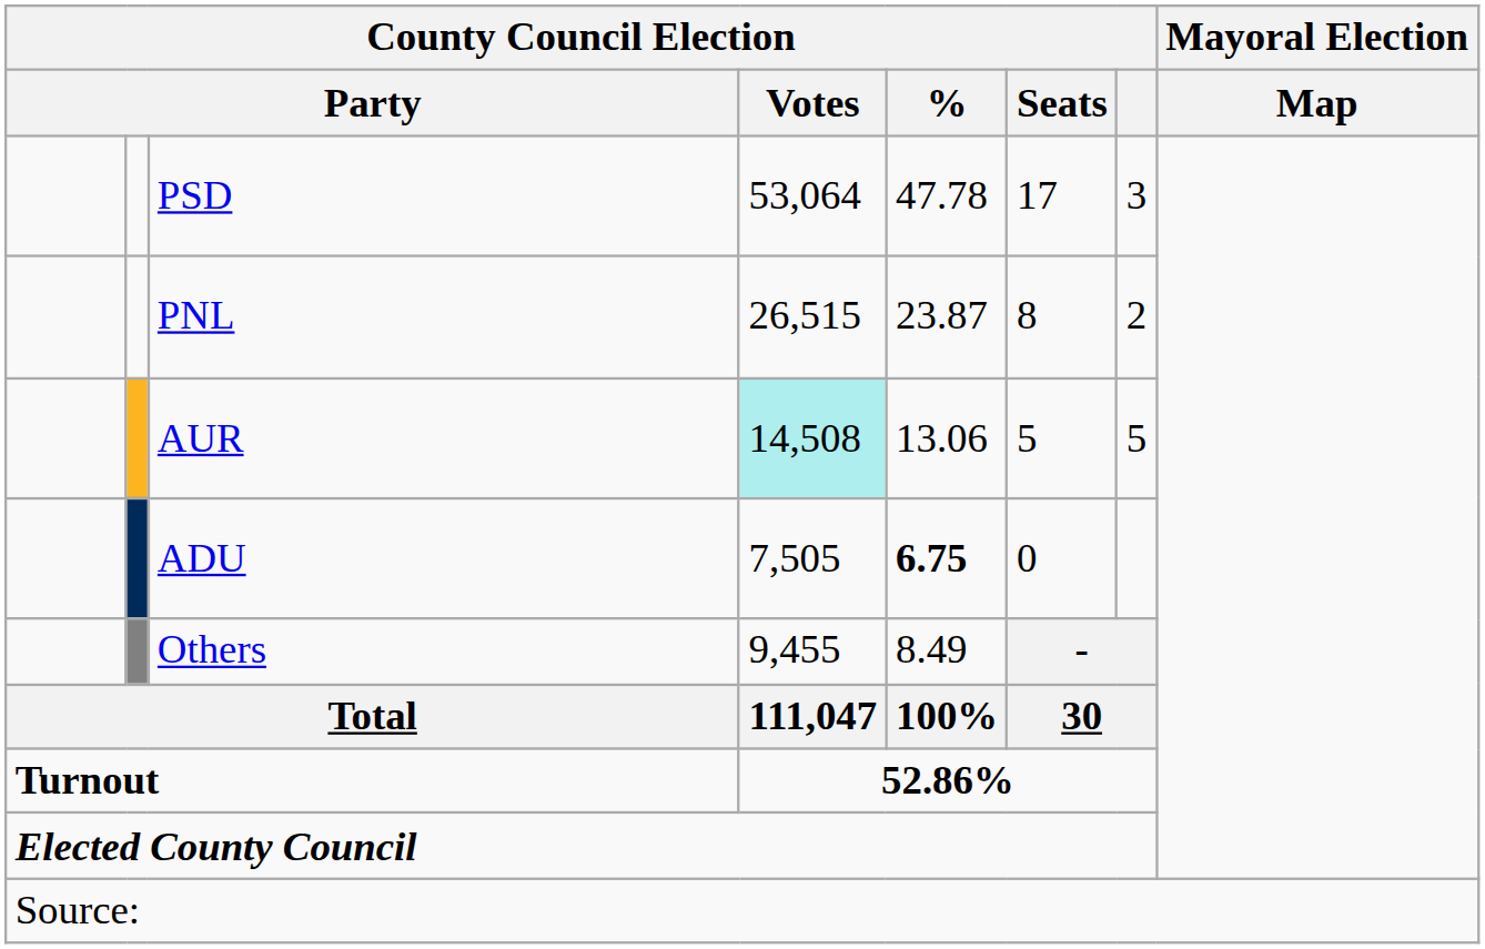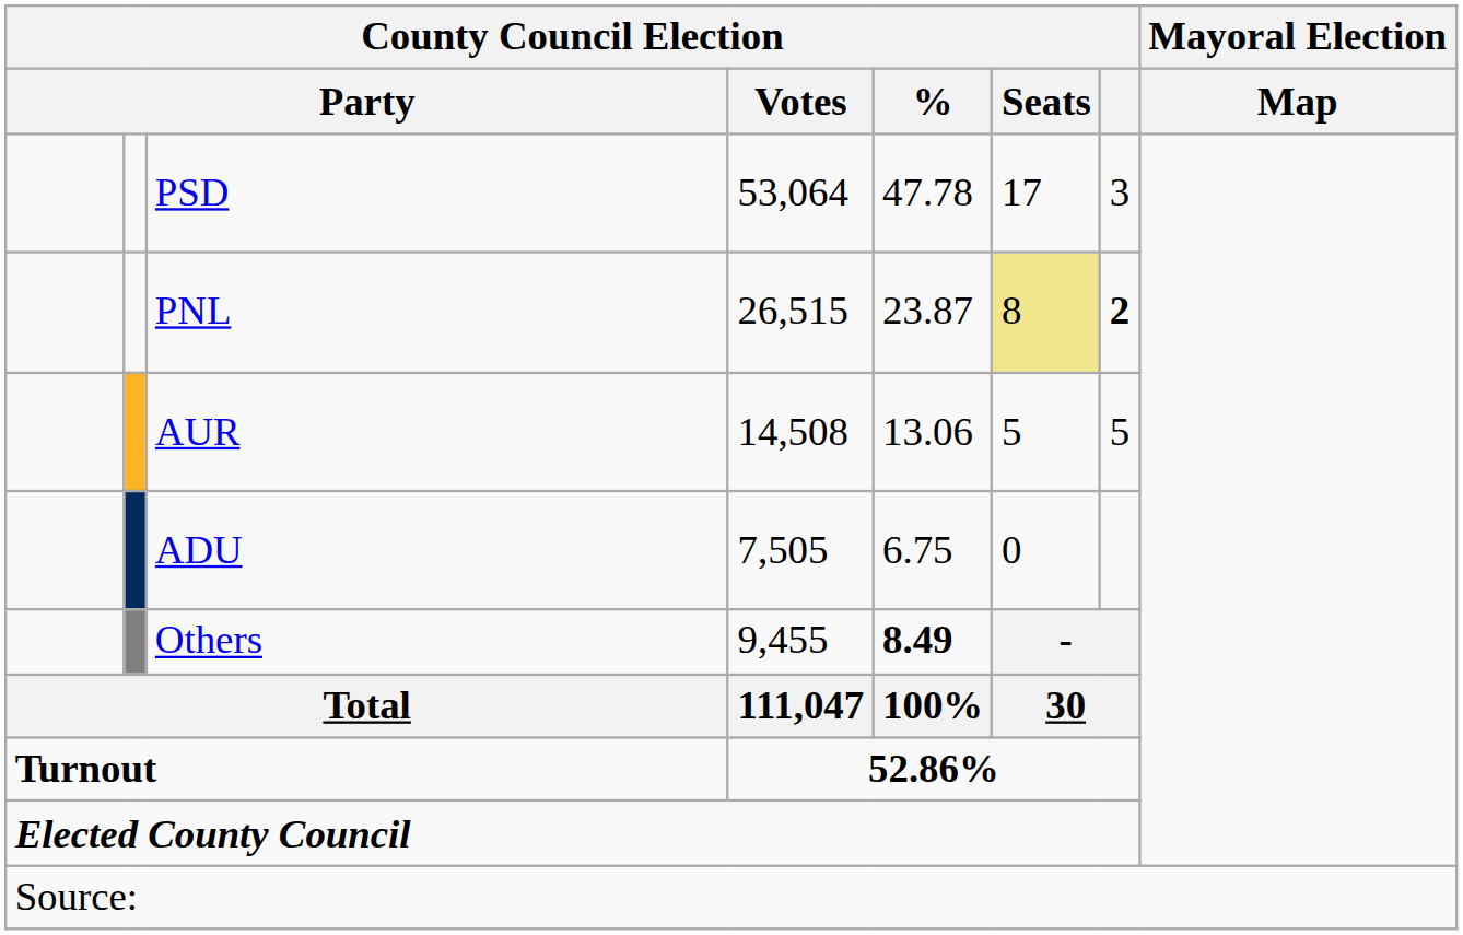PNL | County Council Election / Seats: no background -> khaki background
PNL | County Council Election: normal -> bold
AUR | County Council Election / Votes: paleturquoise background -> no background
ADU | County Council Election / %: bold -> normal
Others | County Council Election / %: normal -> bold
